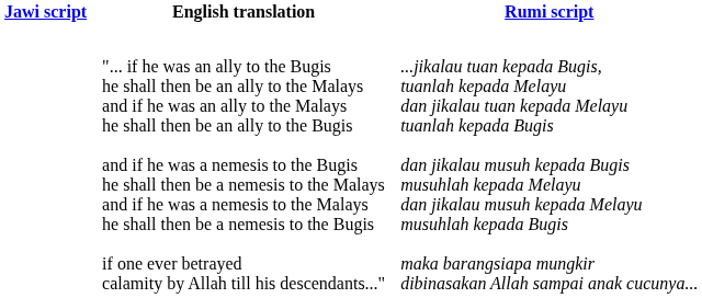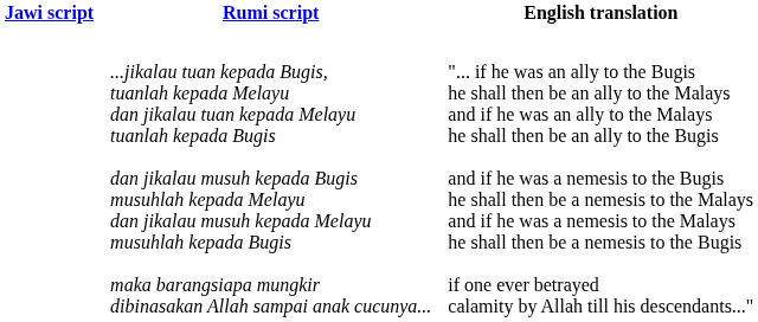columns swapped: Rumi script <-> English translation
